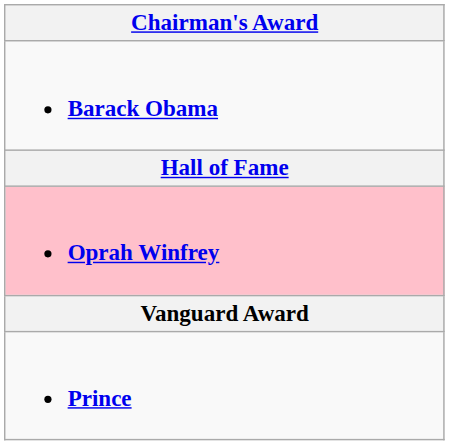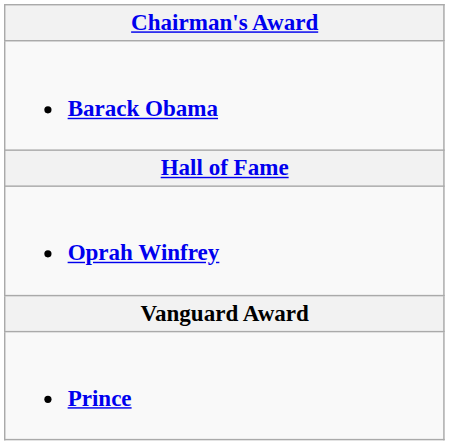row 4 | column 1: pink background -> no background
